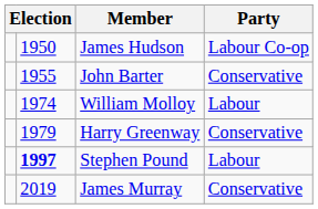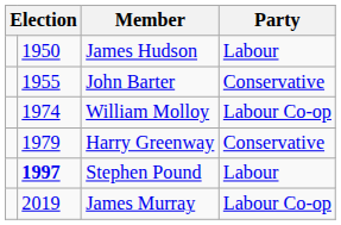James Hudson | Party: Labour Co-op -> Labour
William Molloy | Party: Labour -> Labour Co-op
James Murray | Party: Conservative -> Labour Co-op
